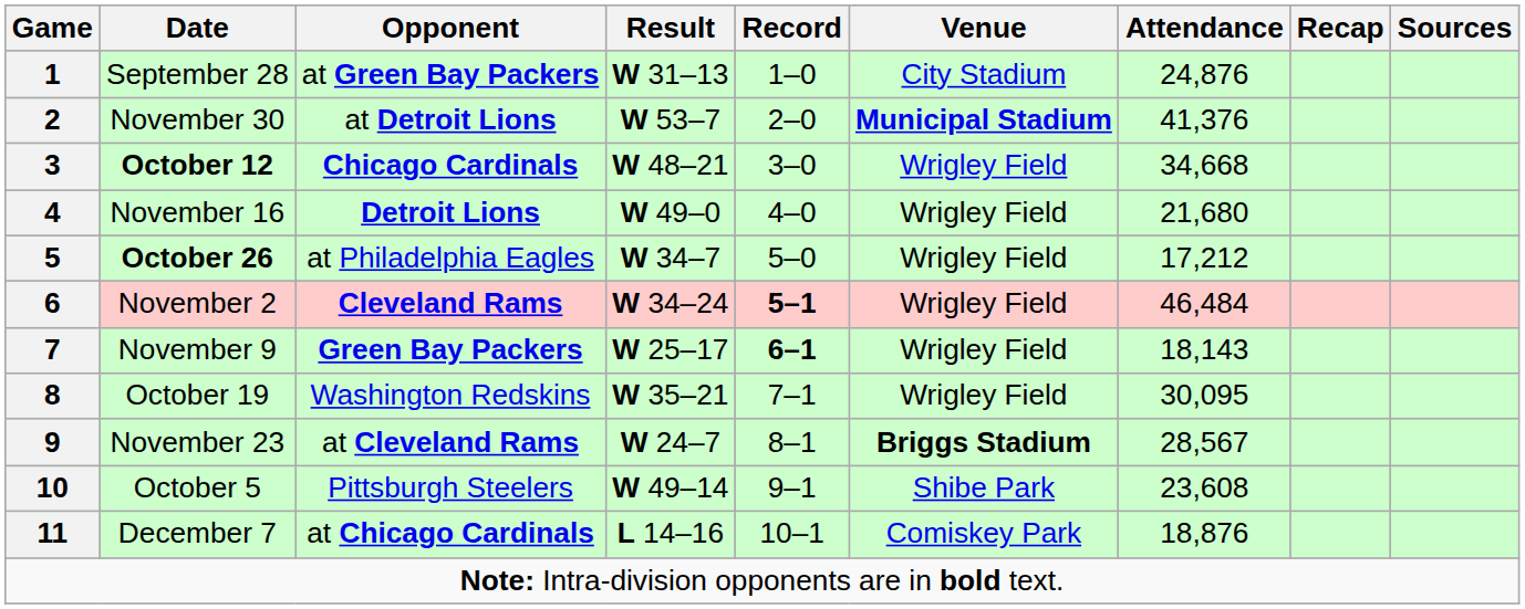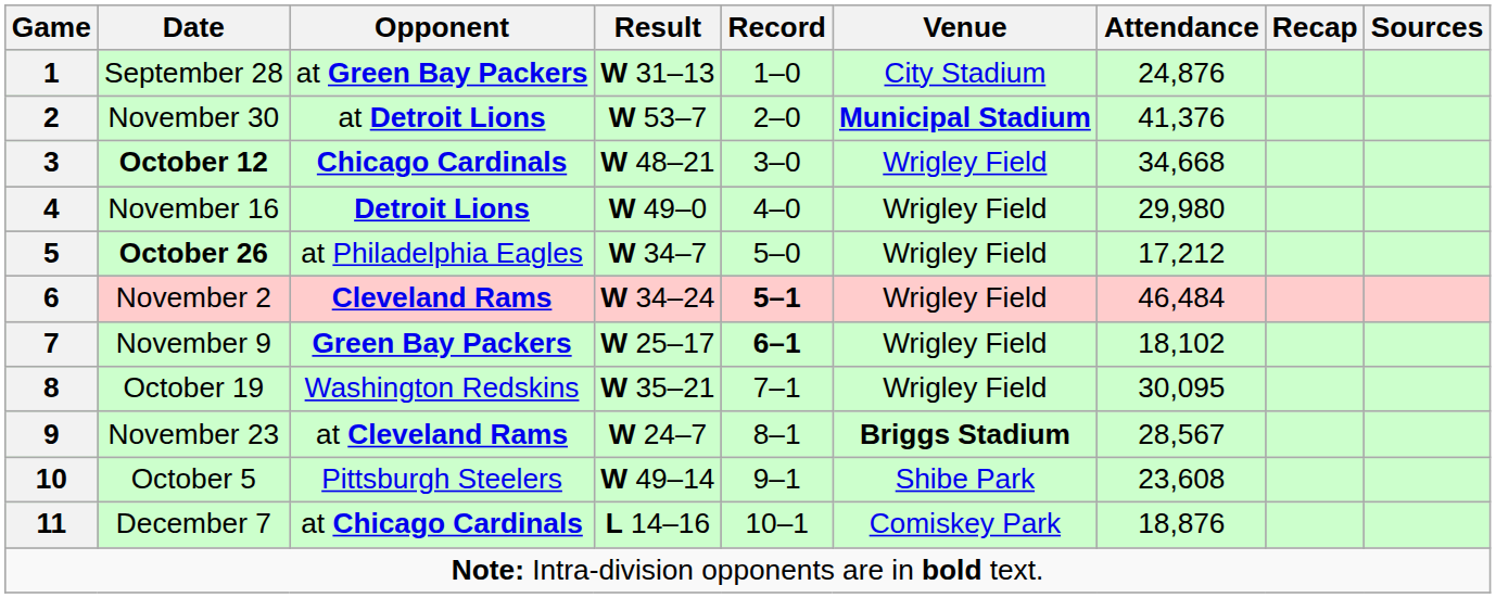4 | Attendance: 21,680 -> 29,980
7 | Attendance: 18,143 -> 18,102
